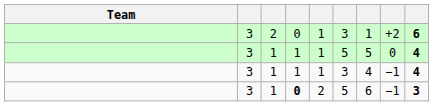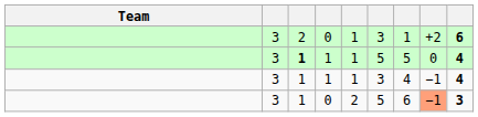row 3 | column 3: normal -> bold
row 5 | column 4: bold -> normal
row 5 | column 8: no background -> lightsalmon background
